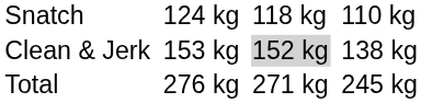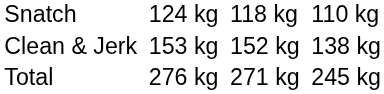Clean & Jerk | column 3: lightgrey background -> no background
